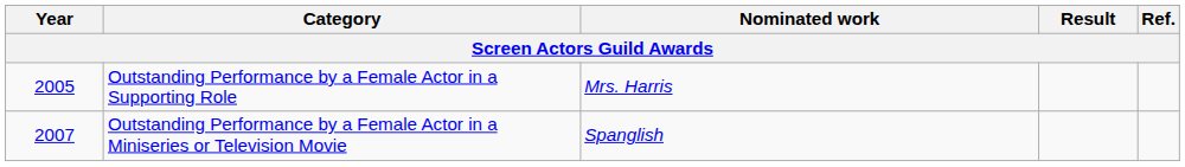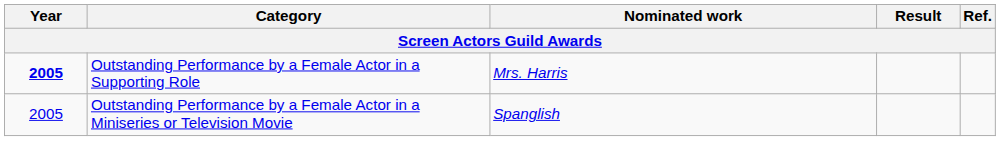row 3 | Year: normal -> bold
row 4 | Year: 2007 -> 2005
